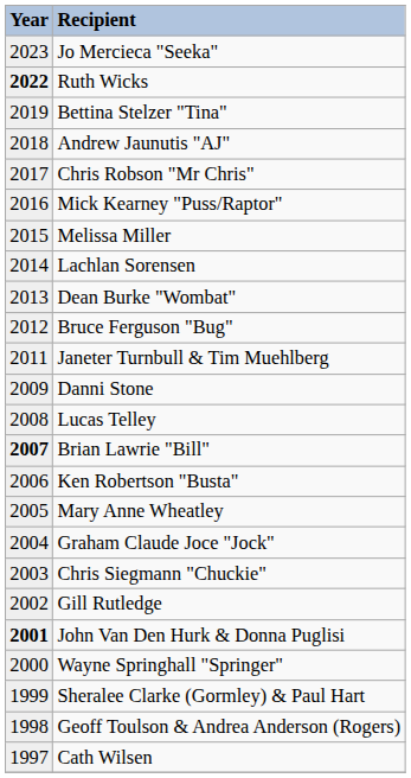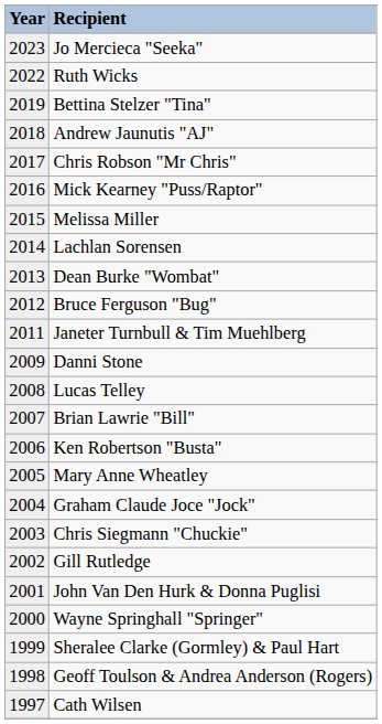Ruth Wicks | Year: bold -> normal
Brian Lawrie "Bill" | Year: bold -> normal
John Van Den Hurk & Donna Puglisi | Year: bold -> normal
